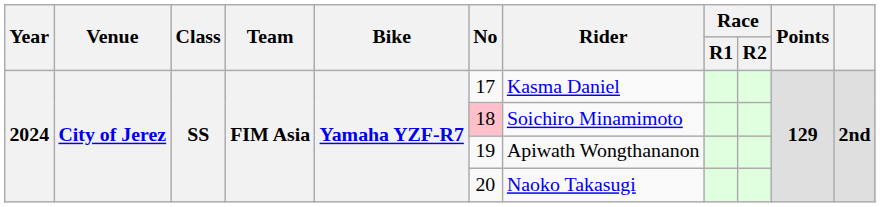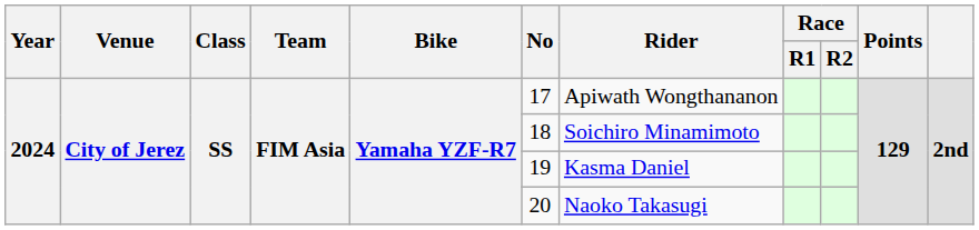row 3 | Rider: Kasma Daniel -> Apiwath Wongthananon
row 4 | No: pink background -> no background
row 5 | Rider: Apiwath Wongthananon -> Kasma Daniel
